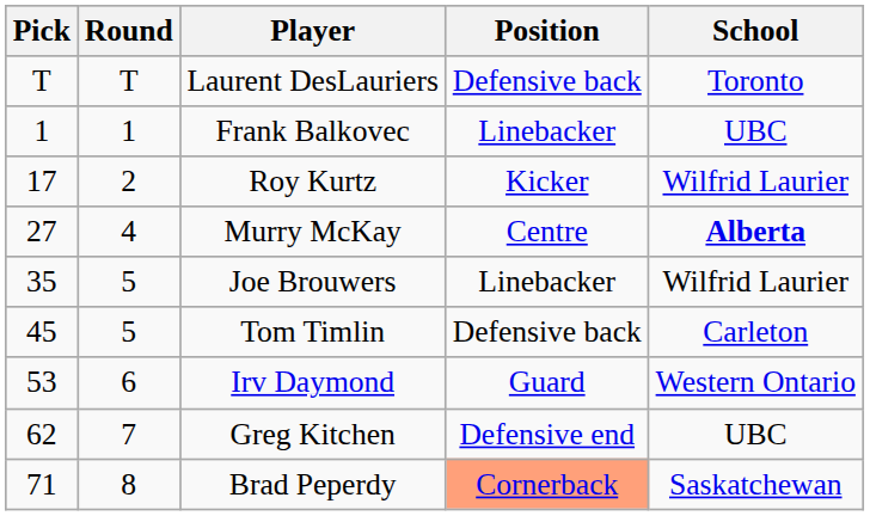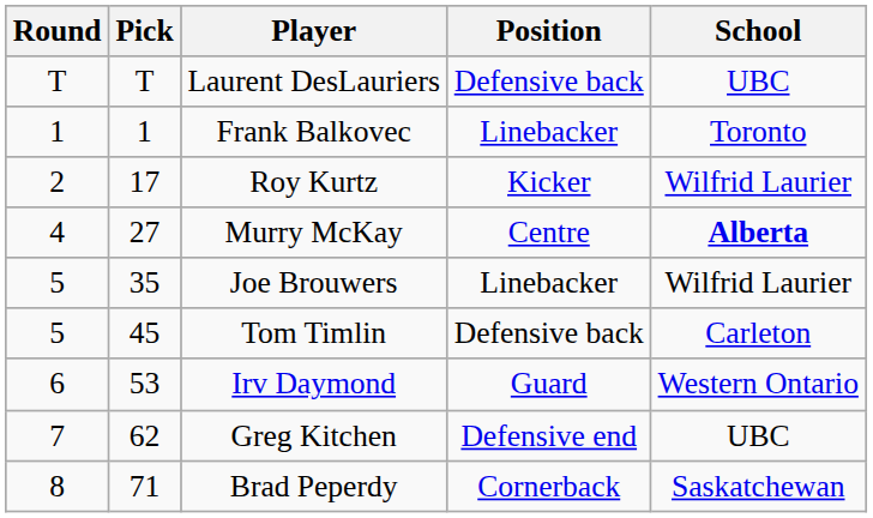columns swapped: Round <-> Pick
Laurent DesLauriers | School: Toronto -> UBC
Frank Balkovec | School: UBC -> Toronto
Brad Peperdy | Position: lightsalmon background -> no background
